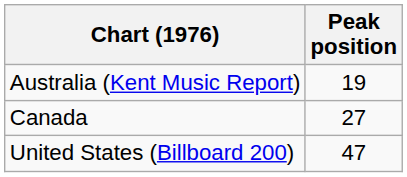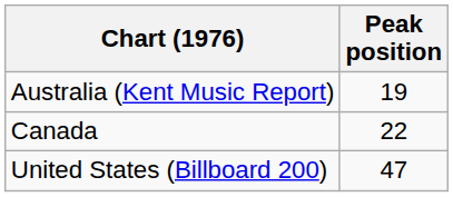Canada | Peak position: 27 -> 22
